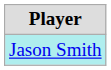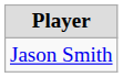row 2 | column 1: paleturquoise background -> no background
